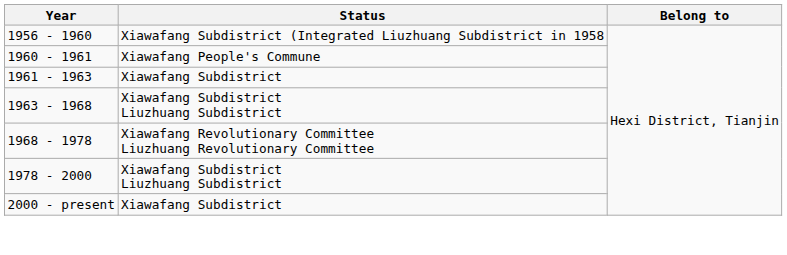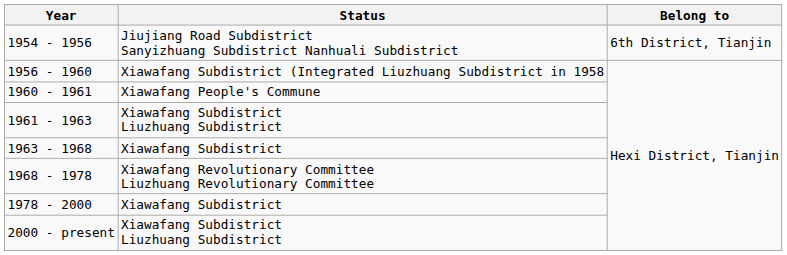+ row: 1954 - 1956 | Jiujiang Road Subdistrict Sanyizhuang Subdistrict Nanhuali Subdistrict | 6th District, Tianjin
1961 - 1963 | Status: Xiawafang Subdistrict -> Xiawafang Subdistrict Liuzhuang Subdistrict
1963 - 1968 | Status: Xiawafang Subdistrict Liuzhuang Subdistrict -> Xiawafang Subdistrict
1978 - 2000 | Status: Xiawafang Subdistrict Liuzhuang Subdistrict -> Xiawafang Subdistrict
2000 - present | Status: Xiawafang Subdistrict -> Xiawafang Subdistrict Liuzhuang Subdistrict
